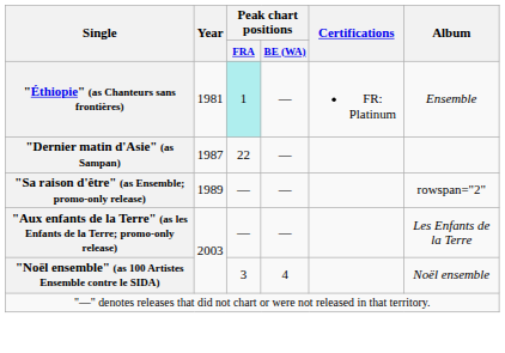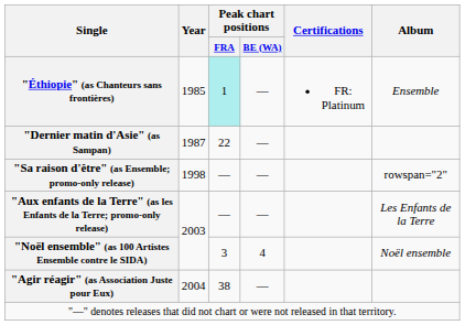"Éthiopie" (as Chanteurs sans frontières) | Year: 1981 -> 1985
"Sa raison d'être" (as Ensemble; promo-only release) | Year: 1989 -> 1998
+ row: "Agir réagir" (as Association Juste pour Eux) | 2004 | 38 | —
